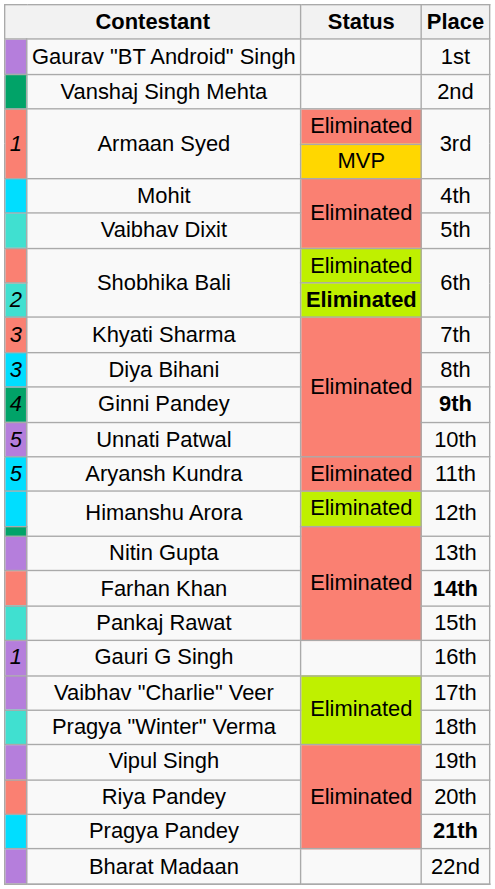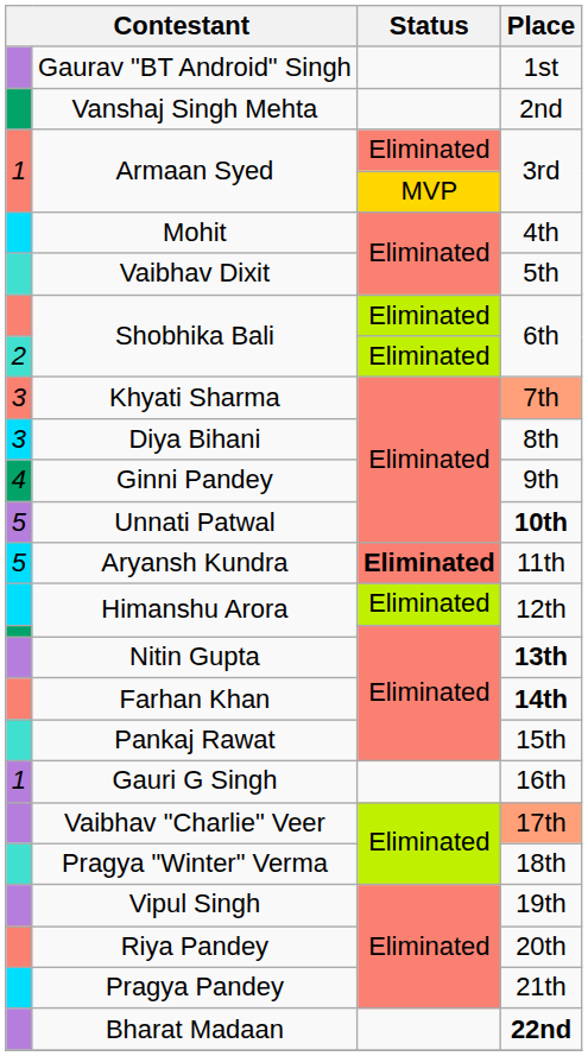2 / Shobhika Bali | Status: bold -> normal
Khyati Sharma | Place: no background -> lightsalmon background
Ginni Pandey | Place: bold -> normal
Unnati Patwal | Place: normal -> bold
Aryansh Kundra | Status: normal -> bold
Nitin Gupta | Place: normal -> bold
Vaibhav "Charlie" Veer | Place: no background -> lightsalmon background
Pragya Pandey | Place: bold -> normal
Bharat Madaan | Place: normal -> bold
